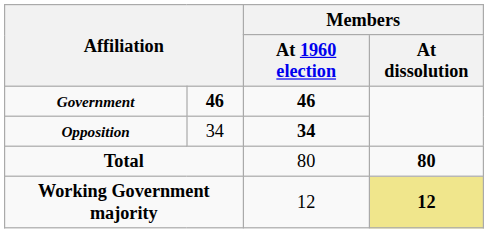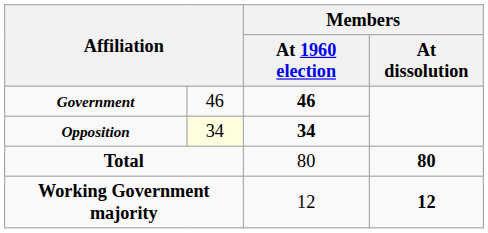Government | column 2: bold -> normal
Opposition | column 2: no background -> lightyellow background
Working Government majority | Members / At dissolution: khaki background -> no background
